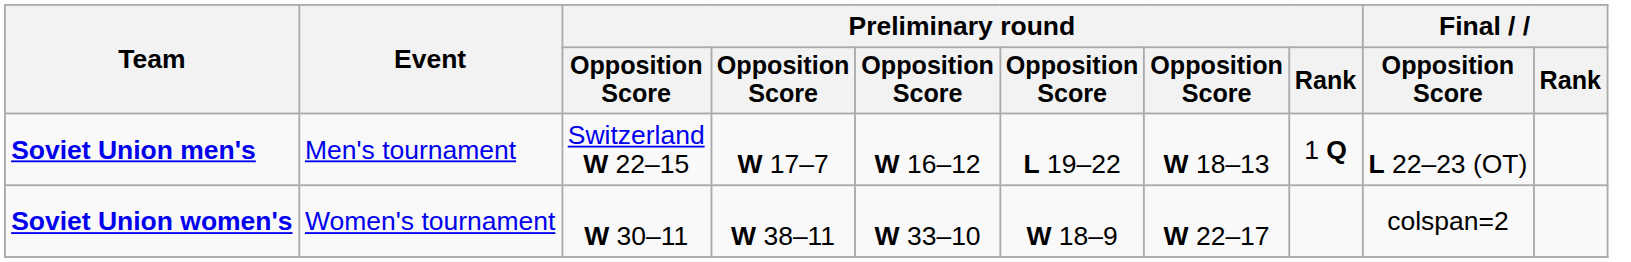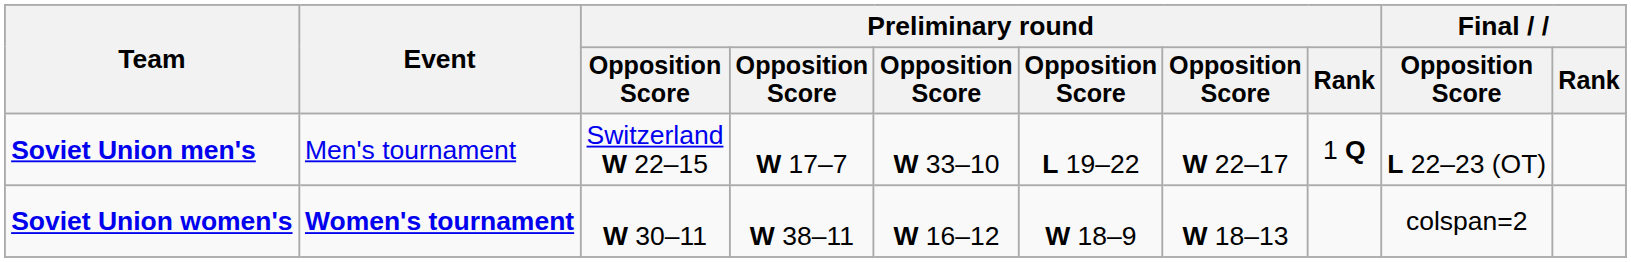Soviet Union men's | column 5: W 16–12 -> W 33–10
Soviet Union men's | column 7: W 18–13 -> W 22–17
Soviet Union women's | Event: normal -> bold
Soviet Union women's | column 5: W 33–10 -> W 16–12
Soviet Union women's | column 7: W 22–17 -> W 18–13
